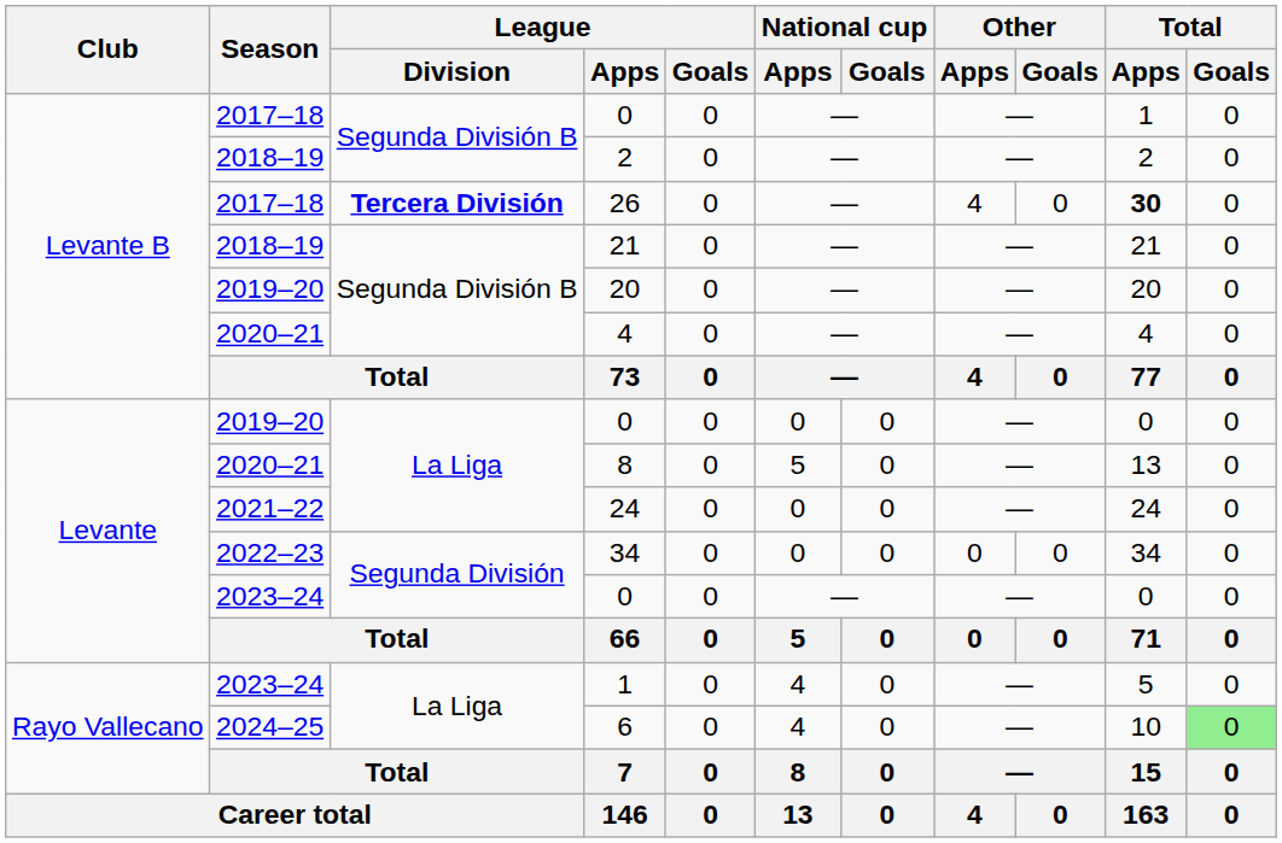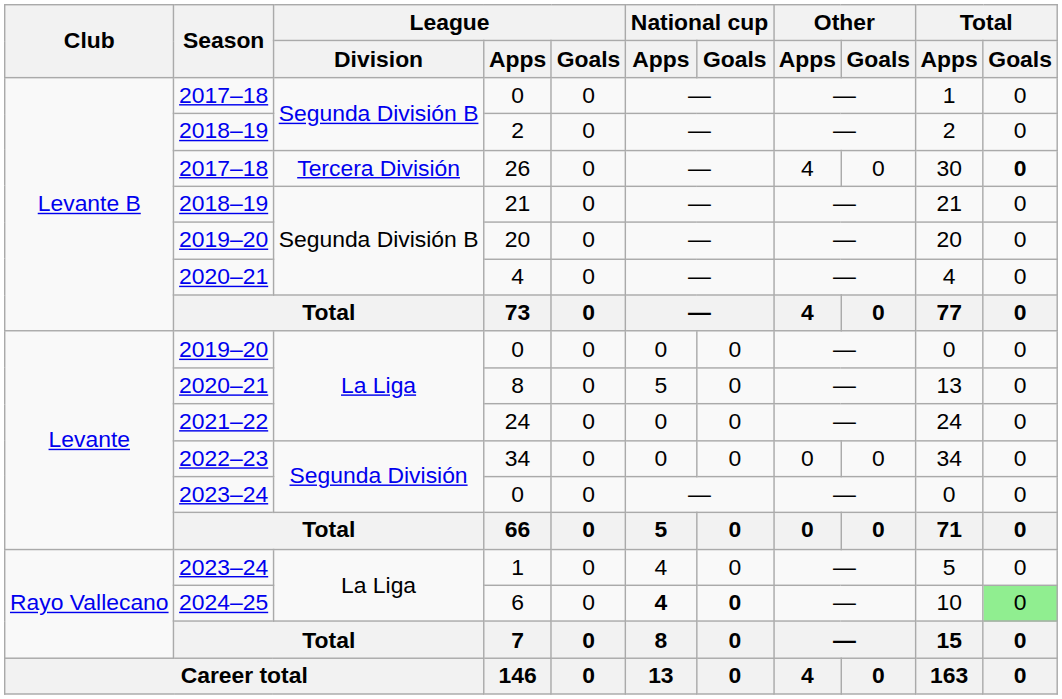26 | League / Division: bold -> normal
26 | Total / Apps: bold -> normal
26 | Total / Goals: normal -> bold
6 | National cup / Apps: normal -> bold
6 | National cup / Goals: normal -> bold
